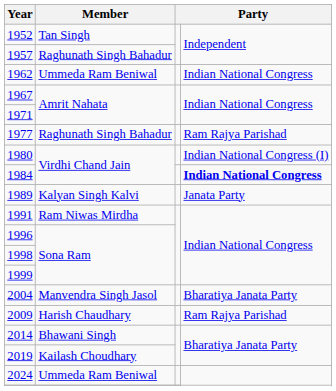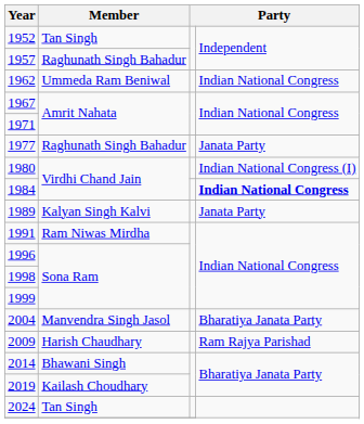1977 | column 4: Ram Rajya Parishad -> Janata Party
2024 | Member: Ummeda Ram Beniwal -> Tan Singh
